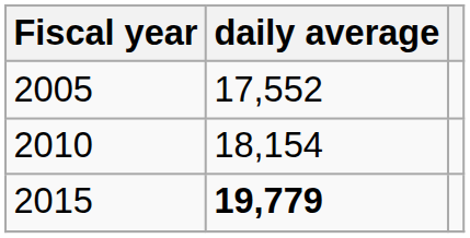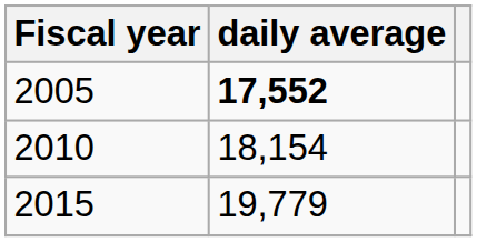2005 | daily average: normal -> bold
2015 | daily average: bold -> normal
